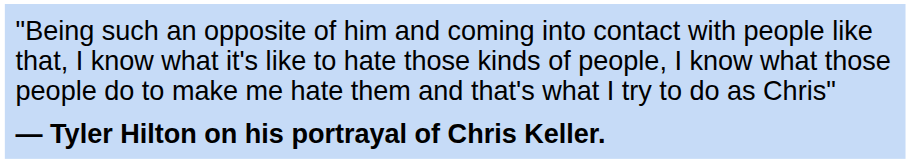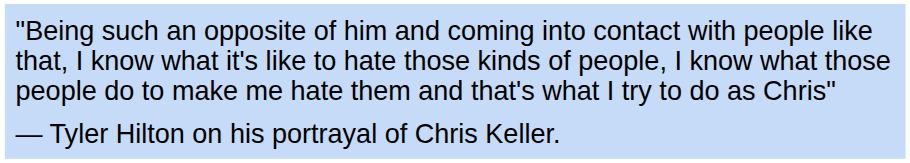row 2 | column 1: bold -> normal
